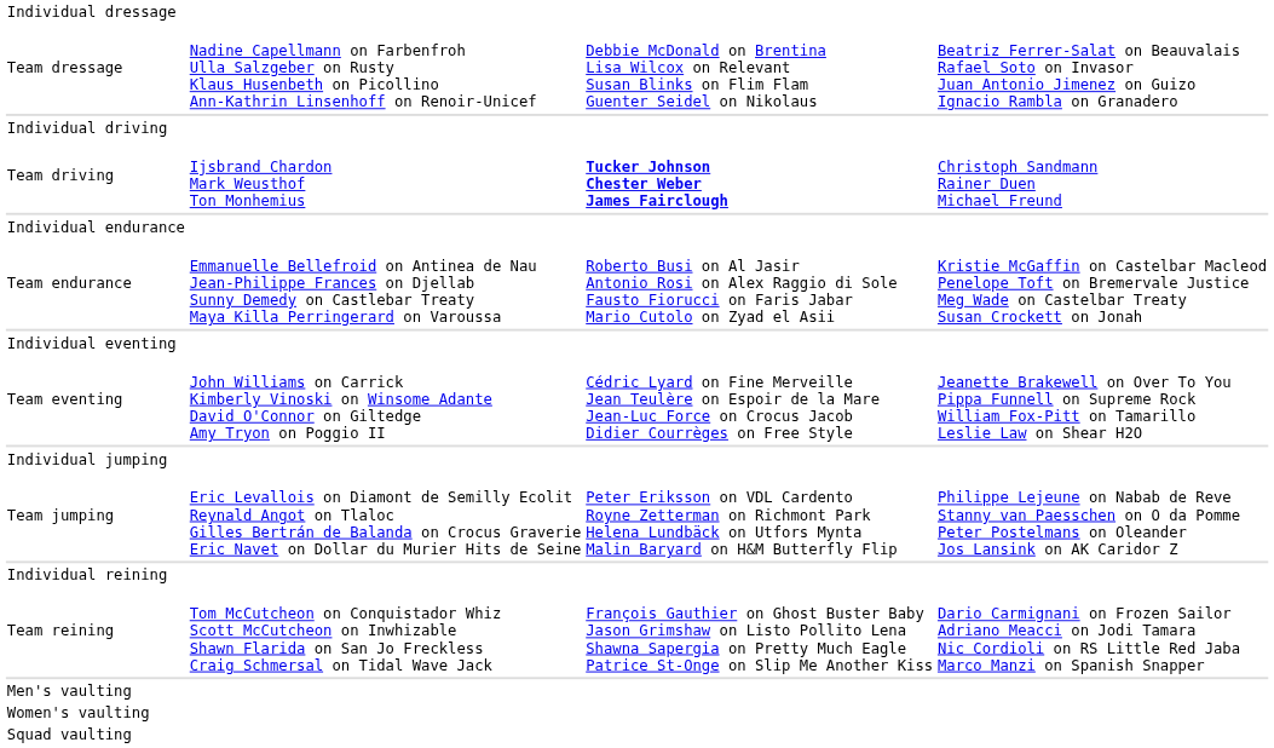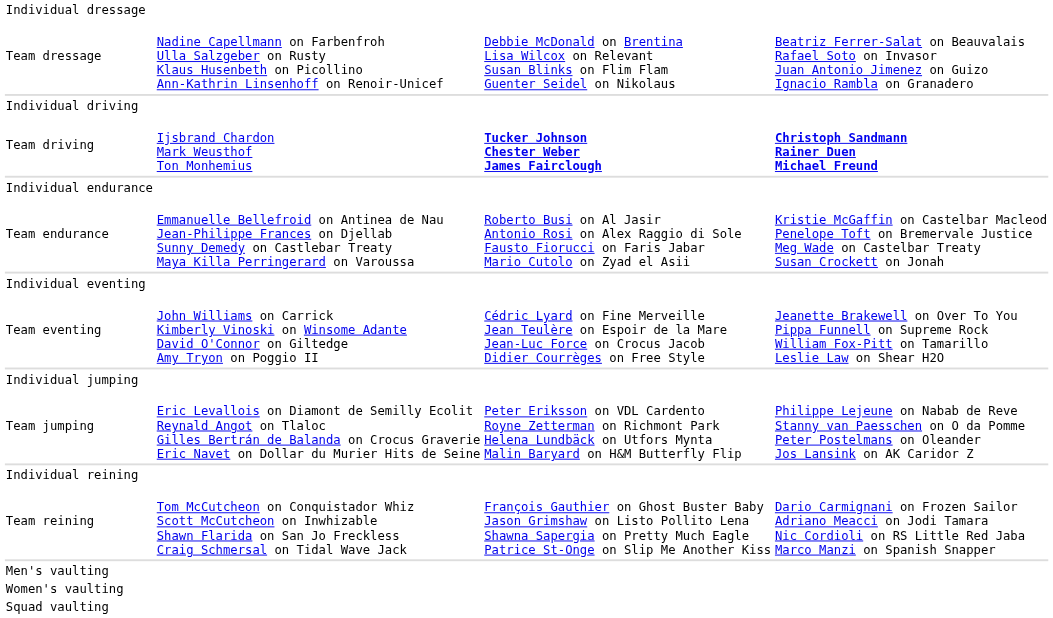Team driving | column 4: normal -> bold
